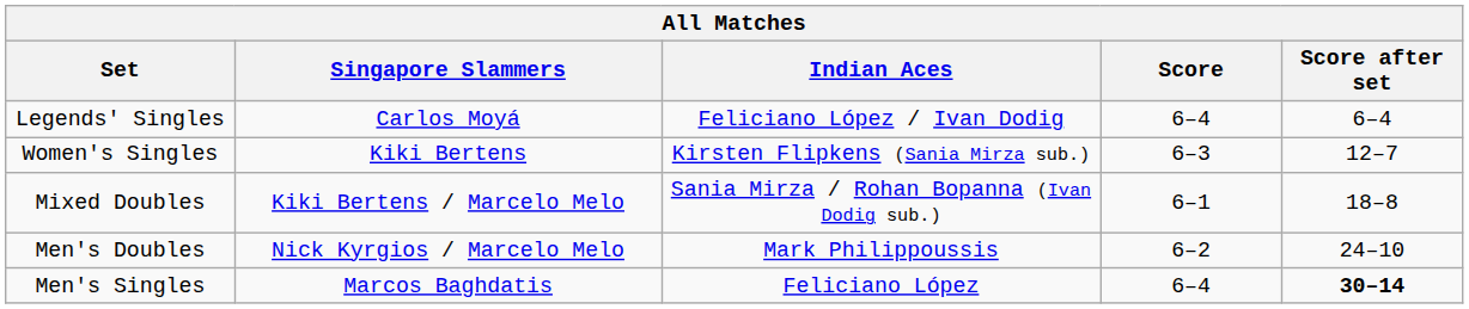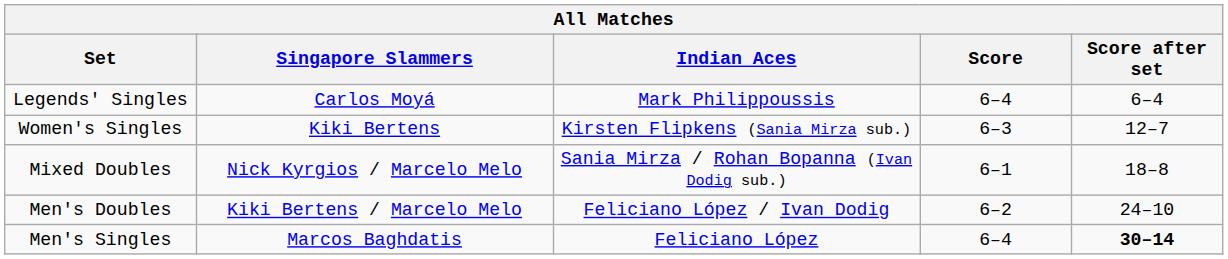Legends' Singles | Indian Aces: Feliciano López / Ivan Dodig -> Mark Philippoussis
Mixed Doubles | Singapore Slammers: Kiki Bertens / Marcelo Melo -> Nick Kyrgios / Marcelo Melo
Men's Doubles | Singapore Slammers: Nick Kyrgios / Marcelo Melo -> Kiki Bertens / Marcelo Melo
Men's Doubles | Indian Aces: Mark Philippoussis -> Feliciano López / Ivan Dodig
